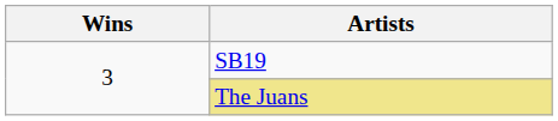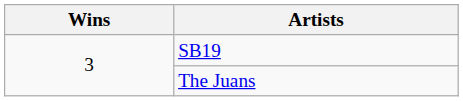The Juans | Artists: khaki background -> no background
